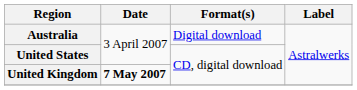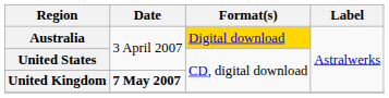Australia | Format(s): no background -> gold background
